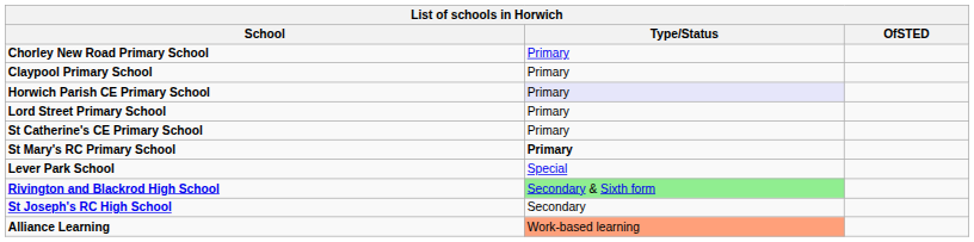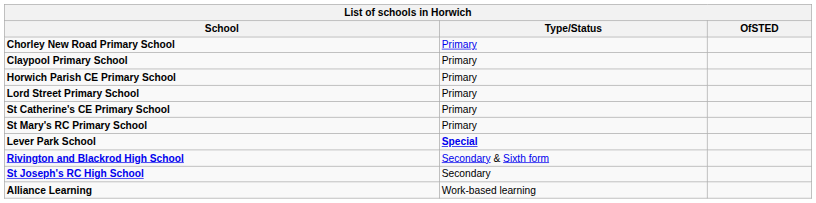Horwich Parish CE Primary School | Type/Status: lavender background -> no background
St Mary's RC Primary School | Type/Status: bold -> normal
Lever Park School | Type/Status: normal -> bold
Rivington and Blackrod High School | Type/Status: lightgreen background -> no background
Alliance Learning | Type/Status: lightsalmon background -> no background
